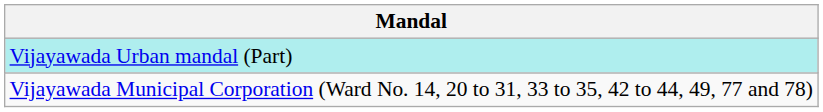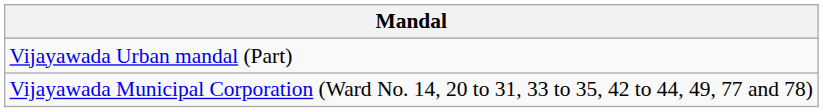row 2 | column 1: paleturquoise background -> no background
